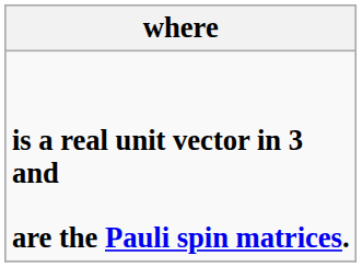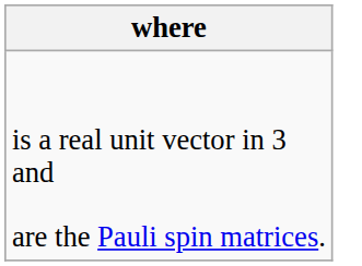row 2 | column 1: bold -> normal
